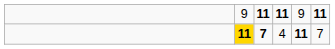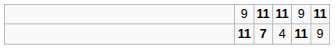row 2 | column 2: gold background -> no background
row 2 | column 6: 7 -> 9
